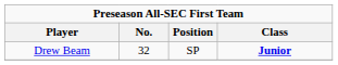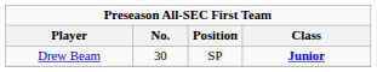Drew Beam | No.: 32 -> 30
